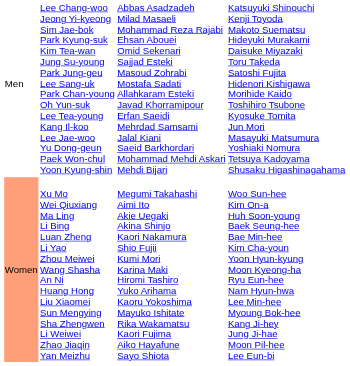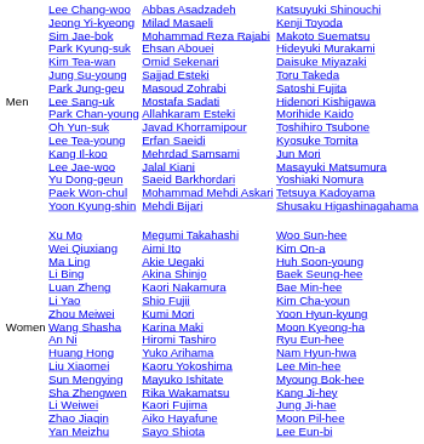Women | column 1: lightsalmon background -> no background
